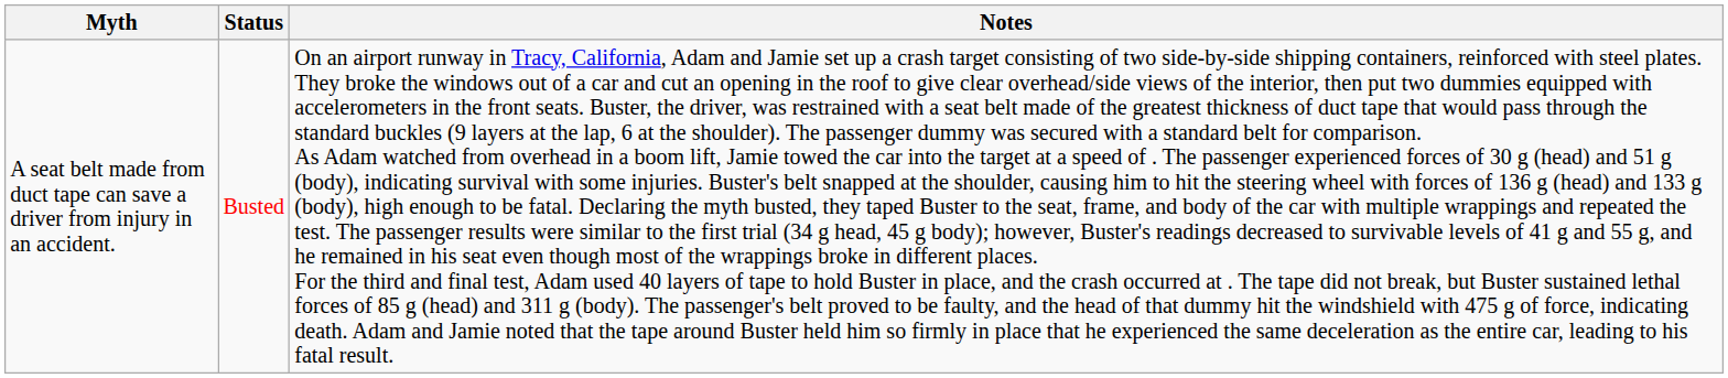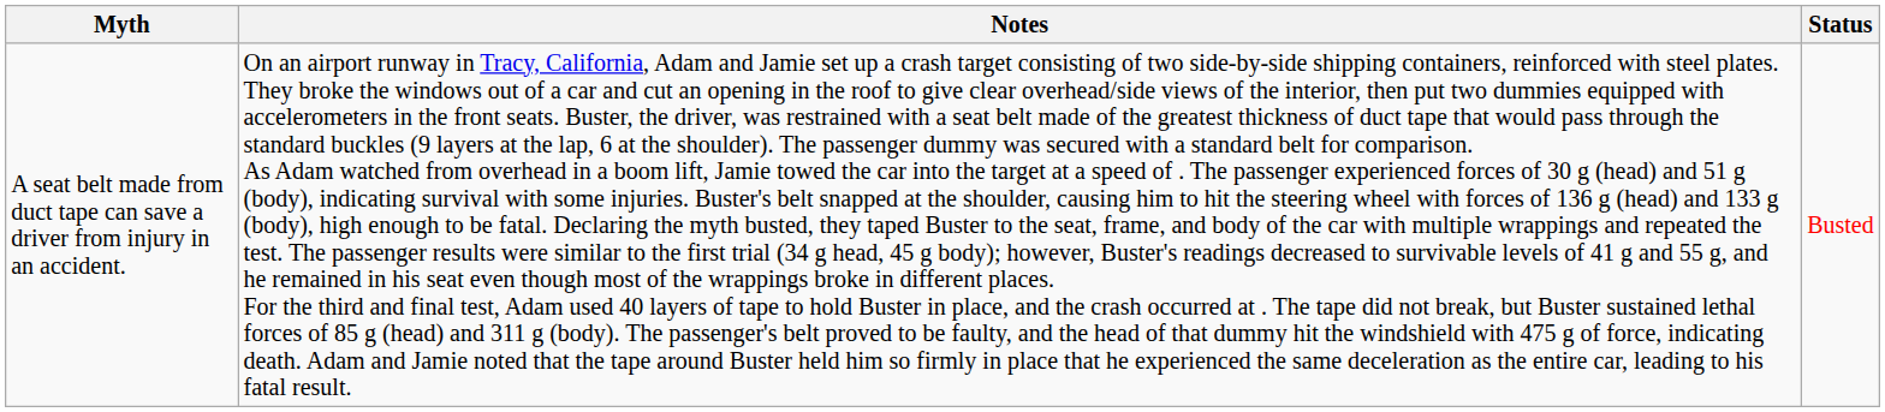columns swapped: Status <-> Notes
